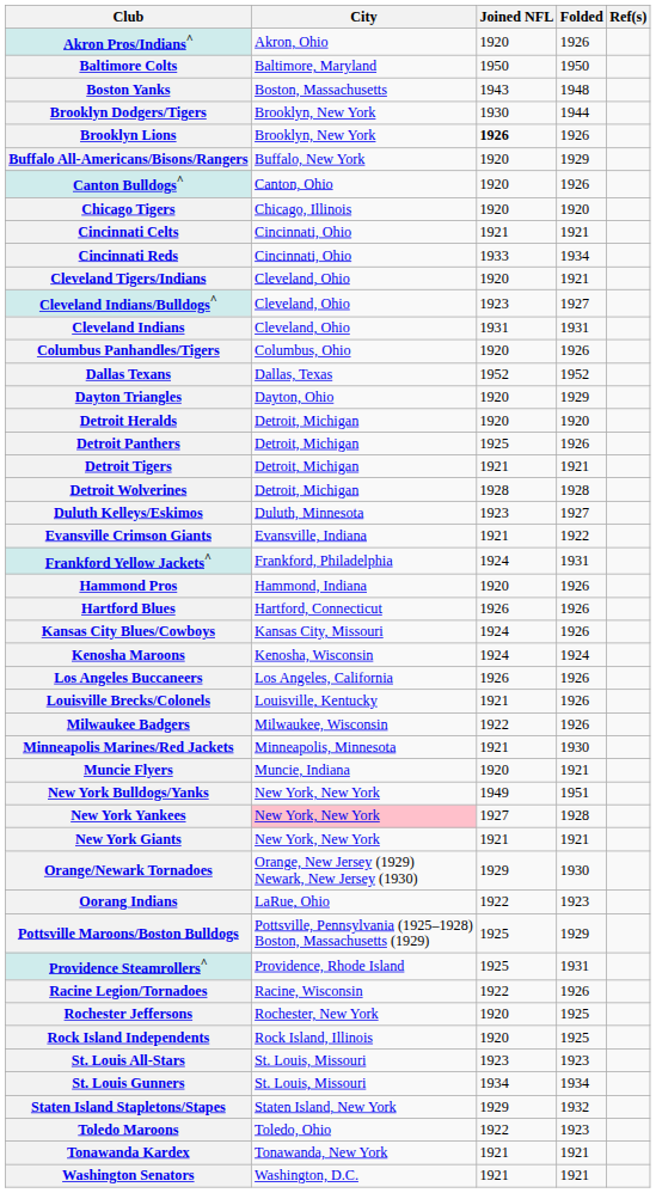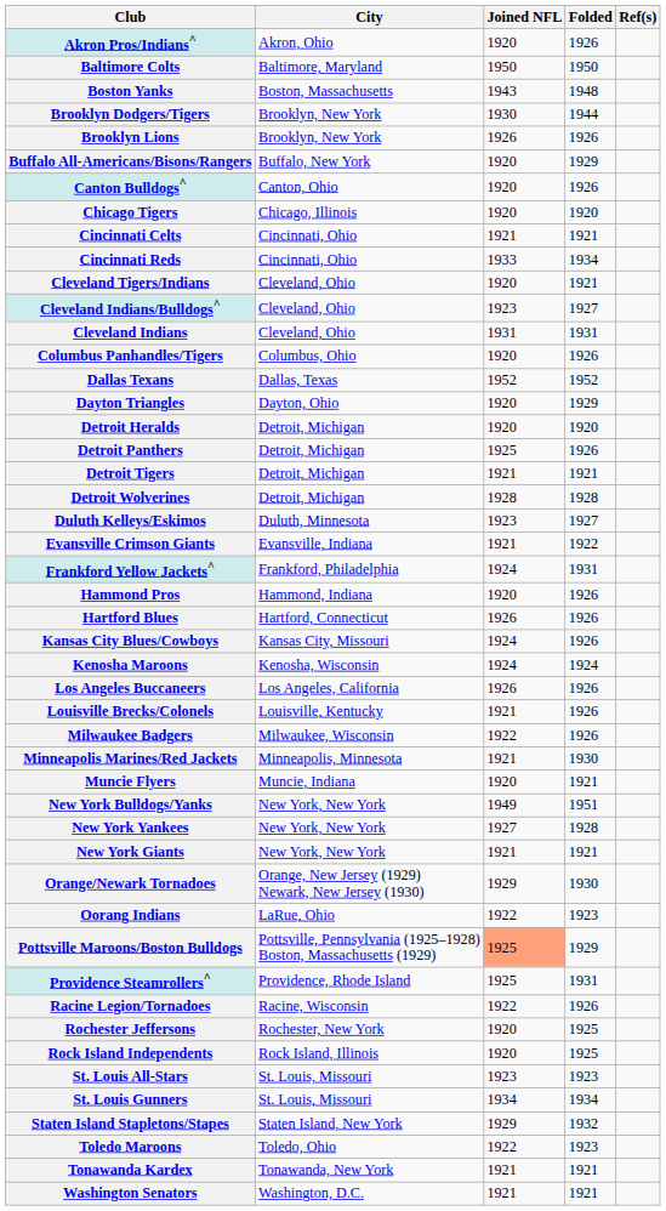Brooklyn Lions | Joined NFL: bold -> normal
New York Yankees | City: pink background -> no background
Pottsville Maroons/Boston Bulldogs | Joined NFL: no background -> lightsalmon background
